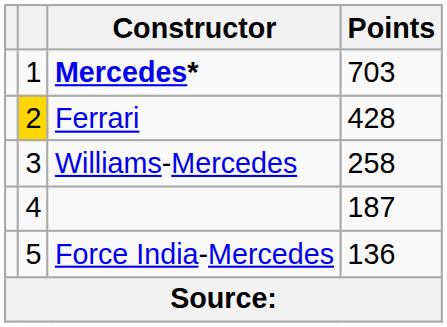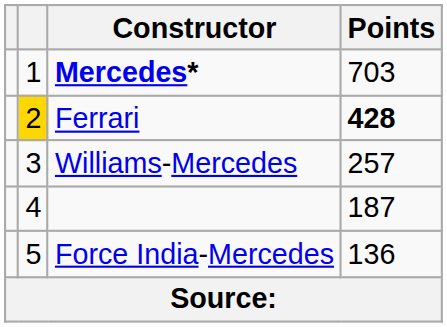Ferrari | Points: normal -> bold
Williams-Mercedes | Points: 258 -> 257
